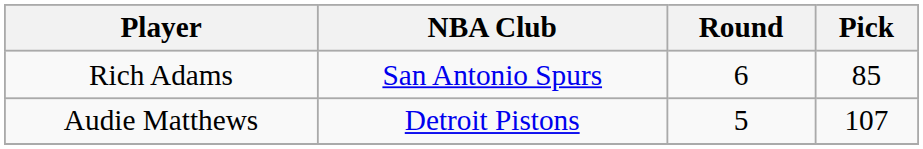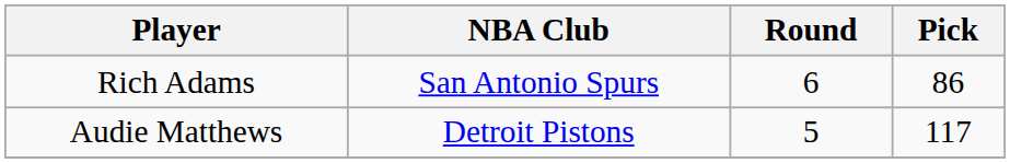Rich Adams | Pick: 85 -> 86
Audie Matthews | Pick: 107 -> 117
